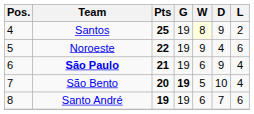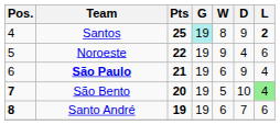Santos | G: no background -> paleturquoise background
Santos | W: lightyellow background -> no background
Santos | L: normal -> bold
São Bento | Pos.: normal -> bold
São Bento | G: bold -> normal
São Bento | L: no background -> lightgreen background
Santo André | Pos.: normal -> bold
